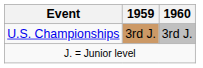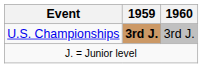U.S. Championships | 1959: normal -> bold
